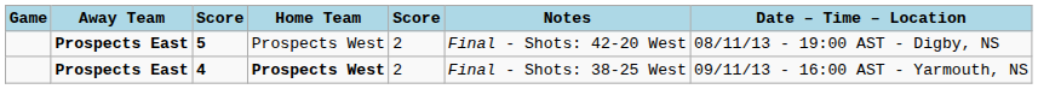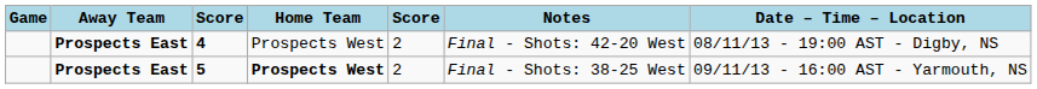row 2 | column 3: 5 -> 4
row 3 | column 3: 4 -> 5
